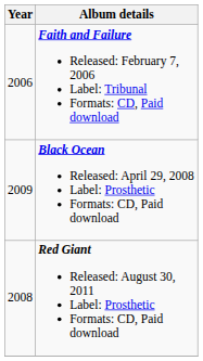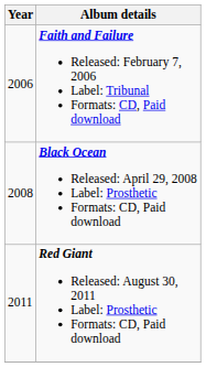row 3 | Year: 2009 -> 2008
row 4 | Year: 2008 -> 2011
